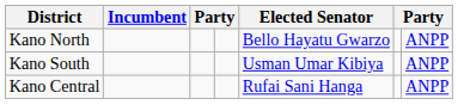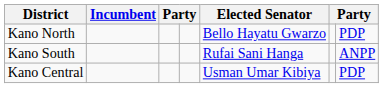Kano North | column 7: ANPP -> PDP
Kano South | Elected Senator: Usman Umar Kibiya -> Rufai Sani Hanga
Kano Central | Elected Senator: Rufai Sani Hanga -> Usman Umar Kibiya
Kano Central | column 7: ANPP -> PDP
